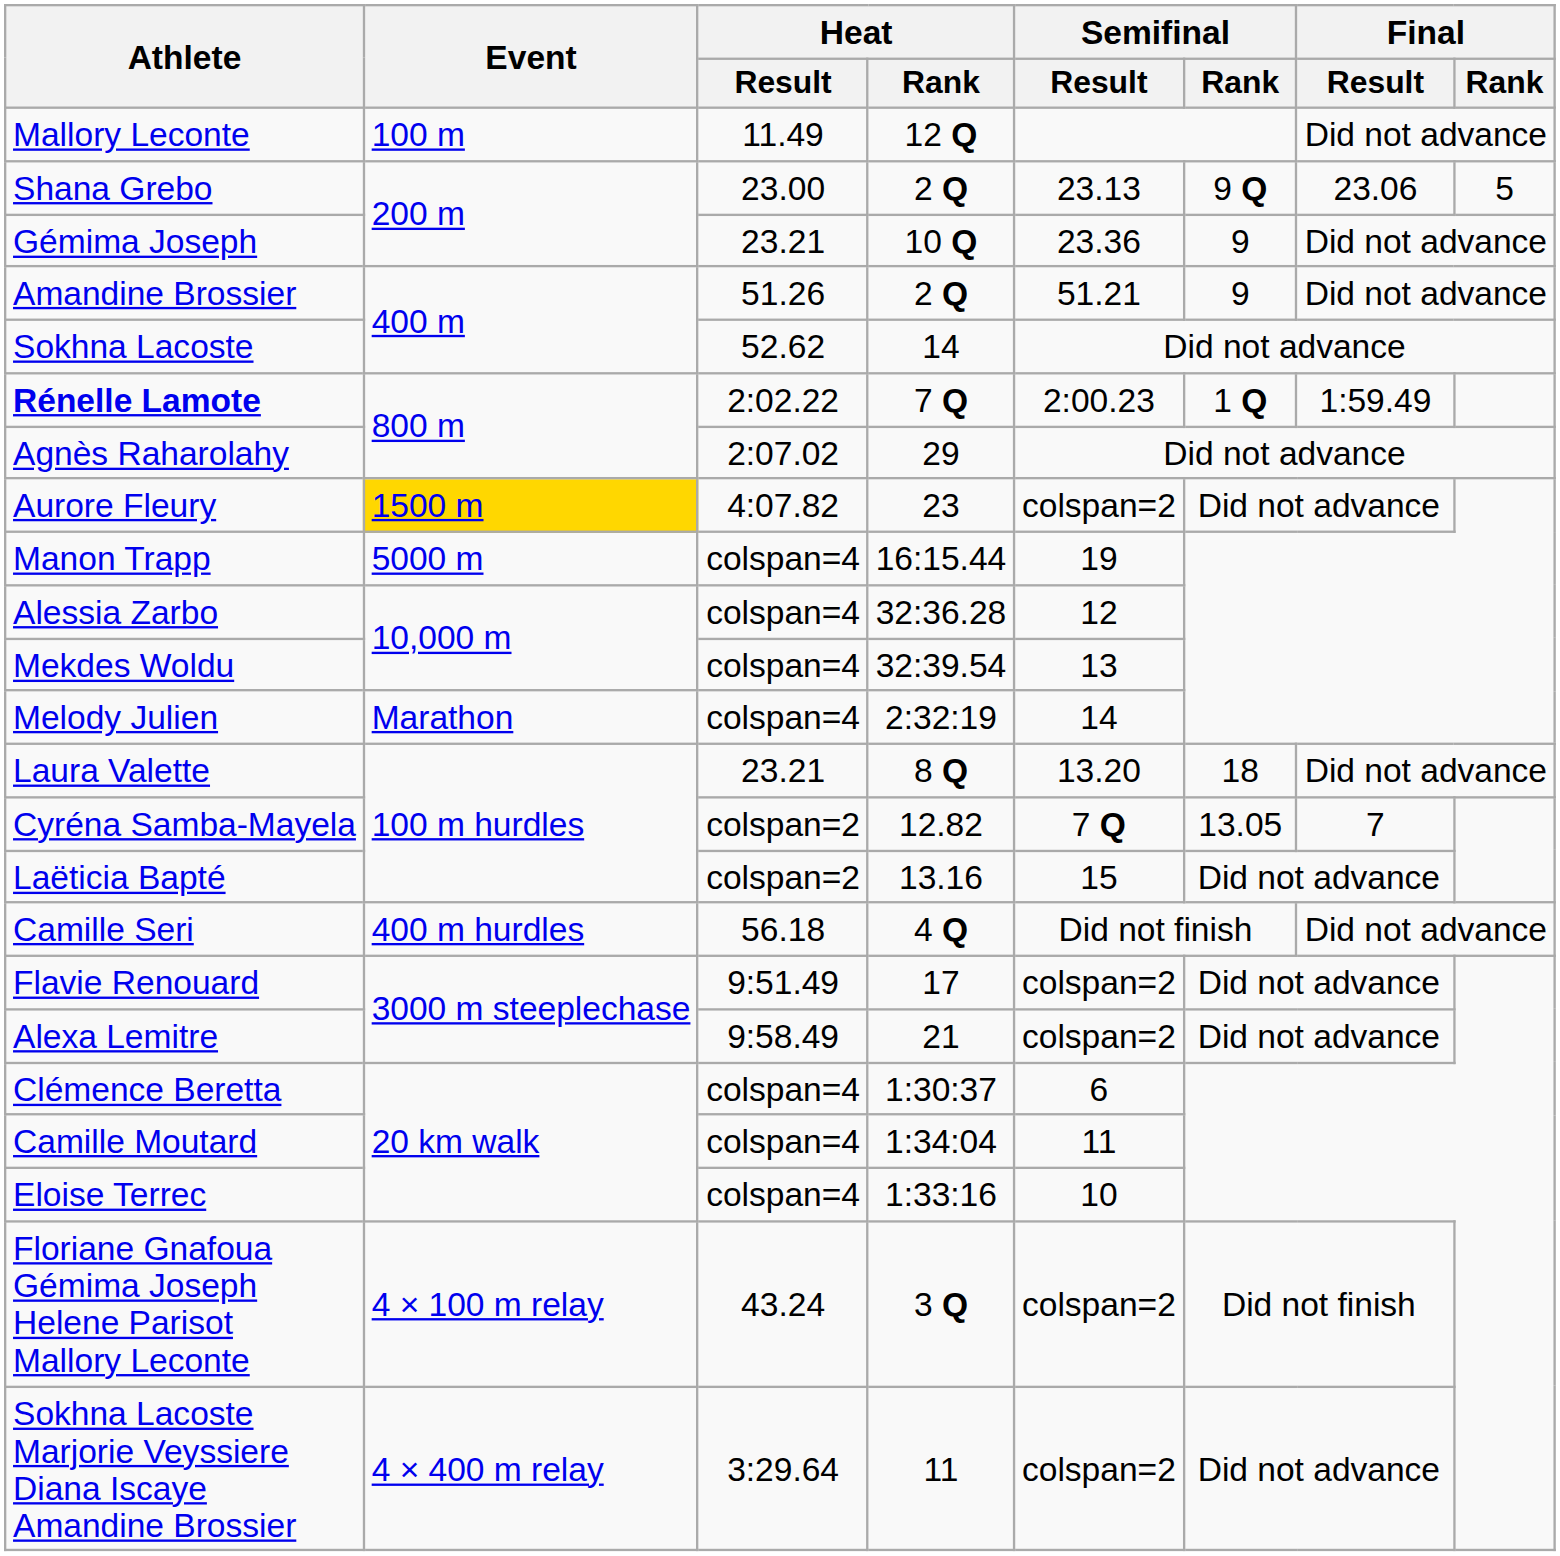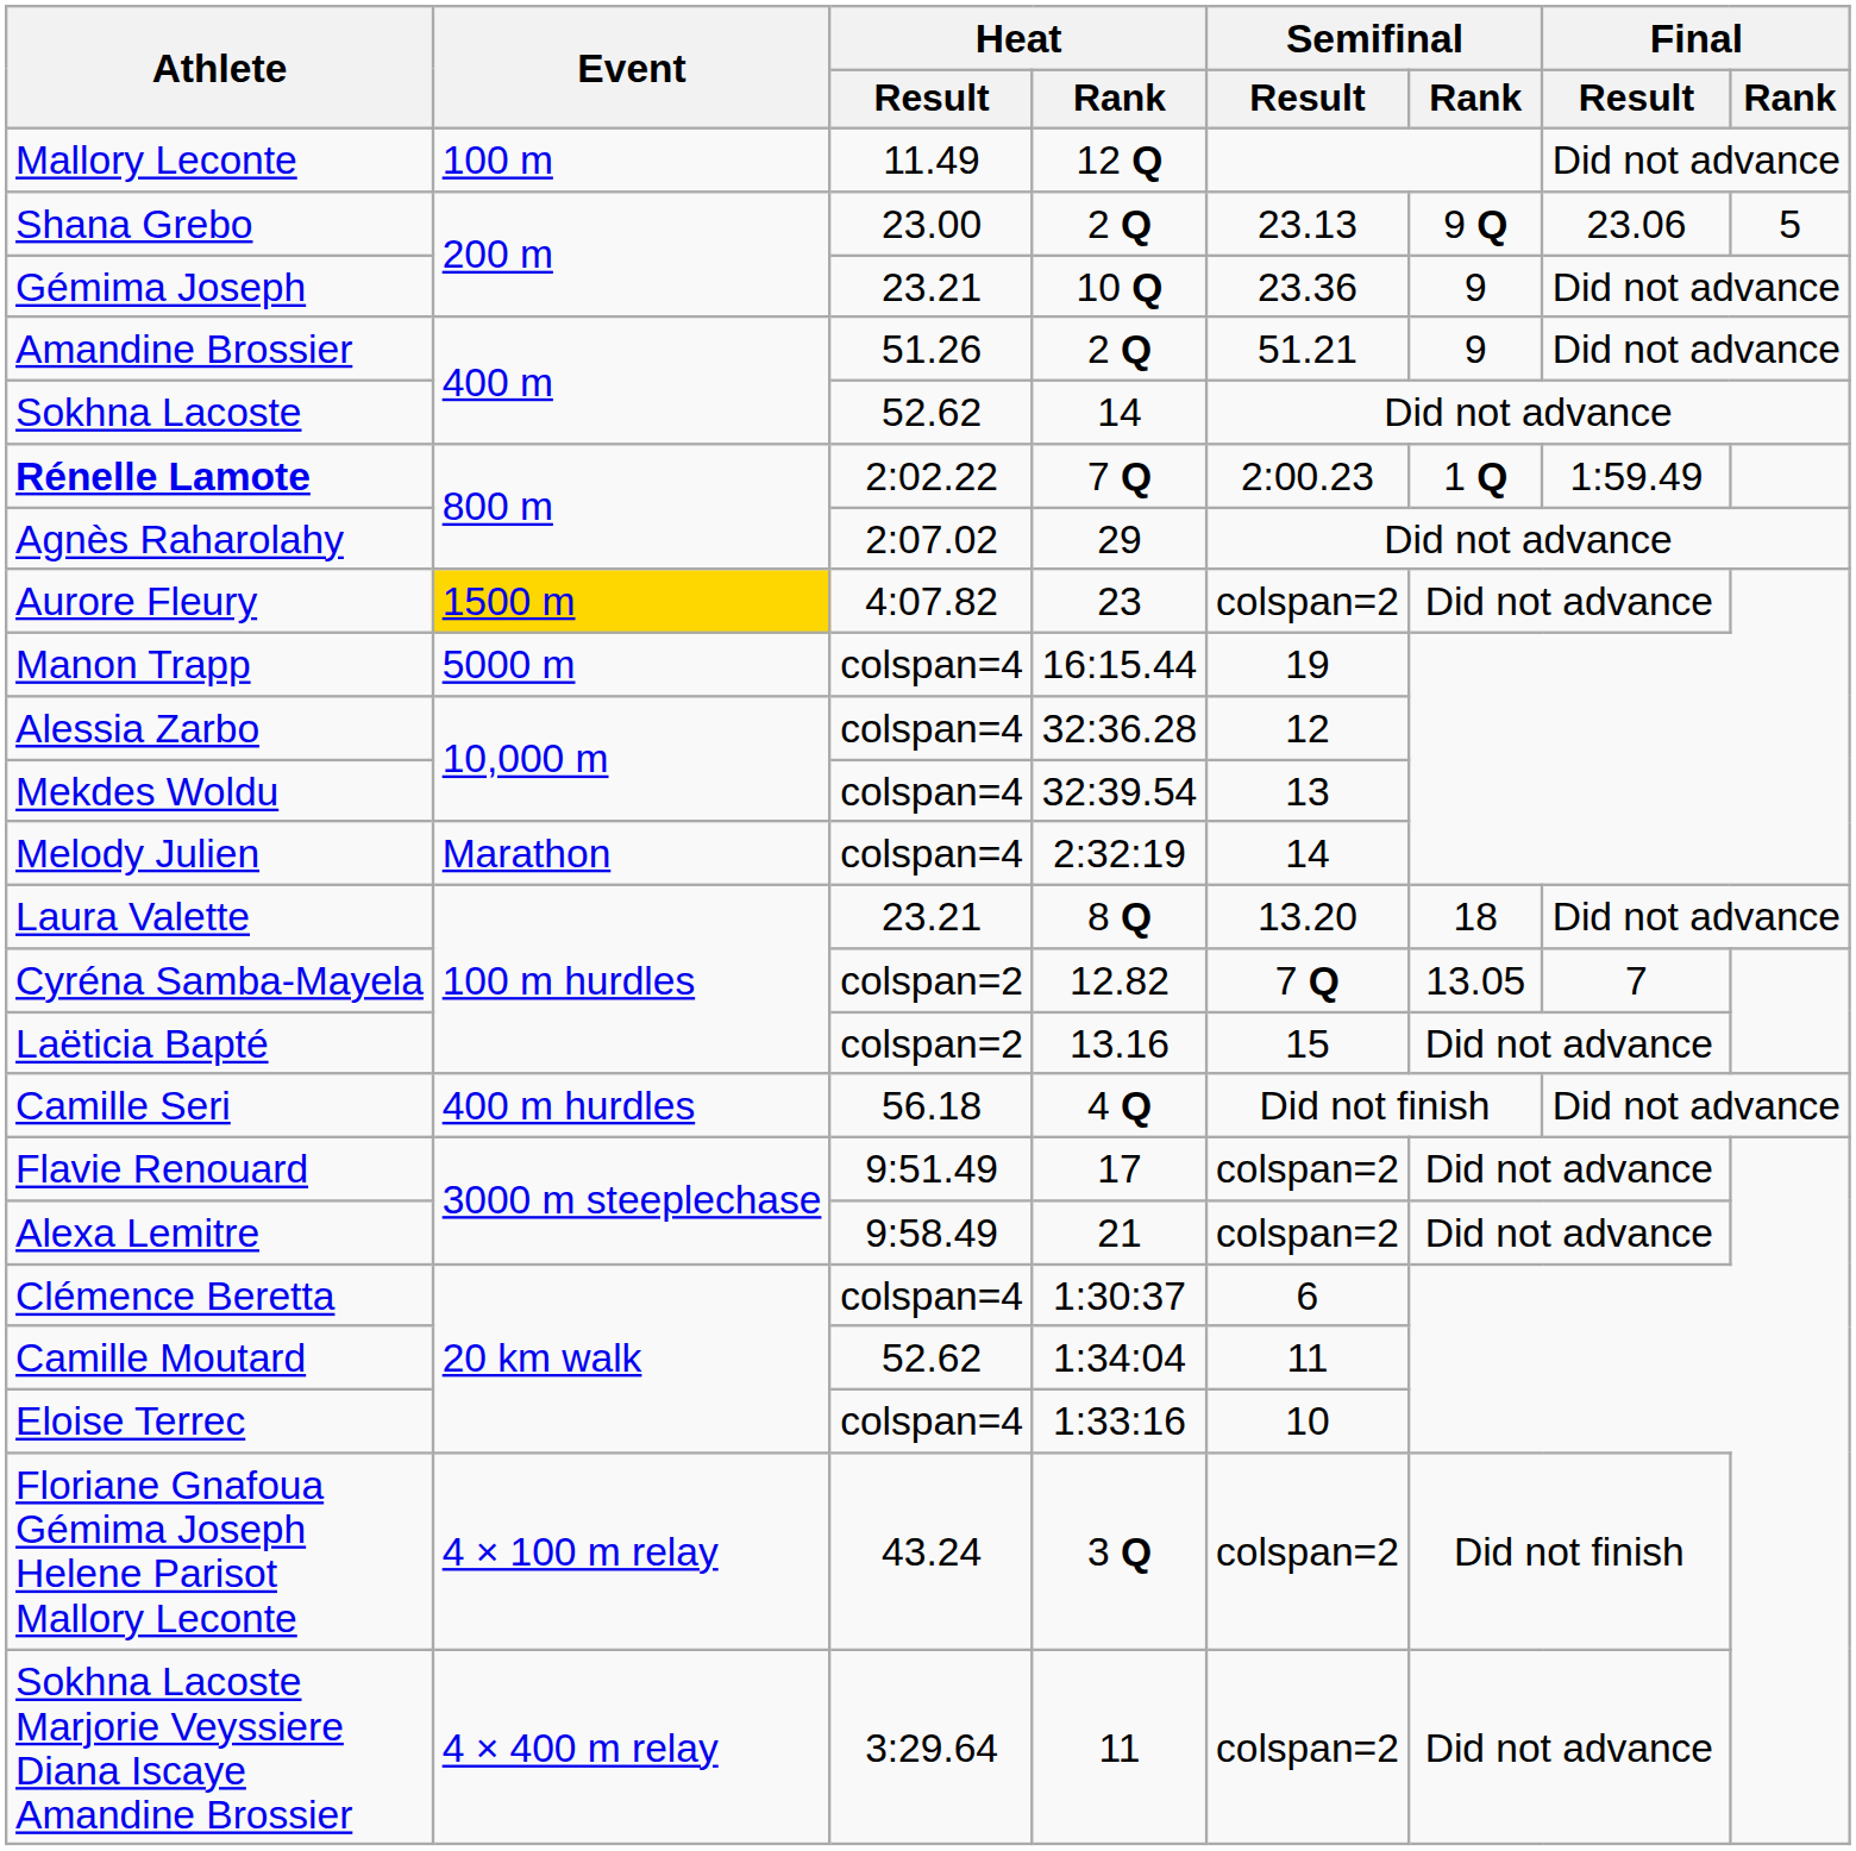Camille Moutard | Heat / Result: colspan=4 -> 52.62
